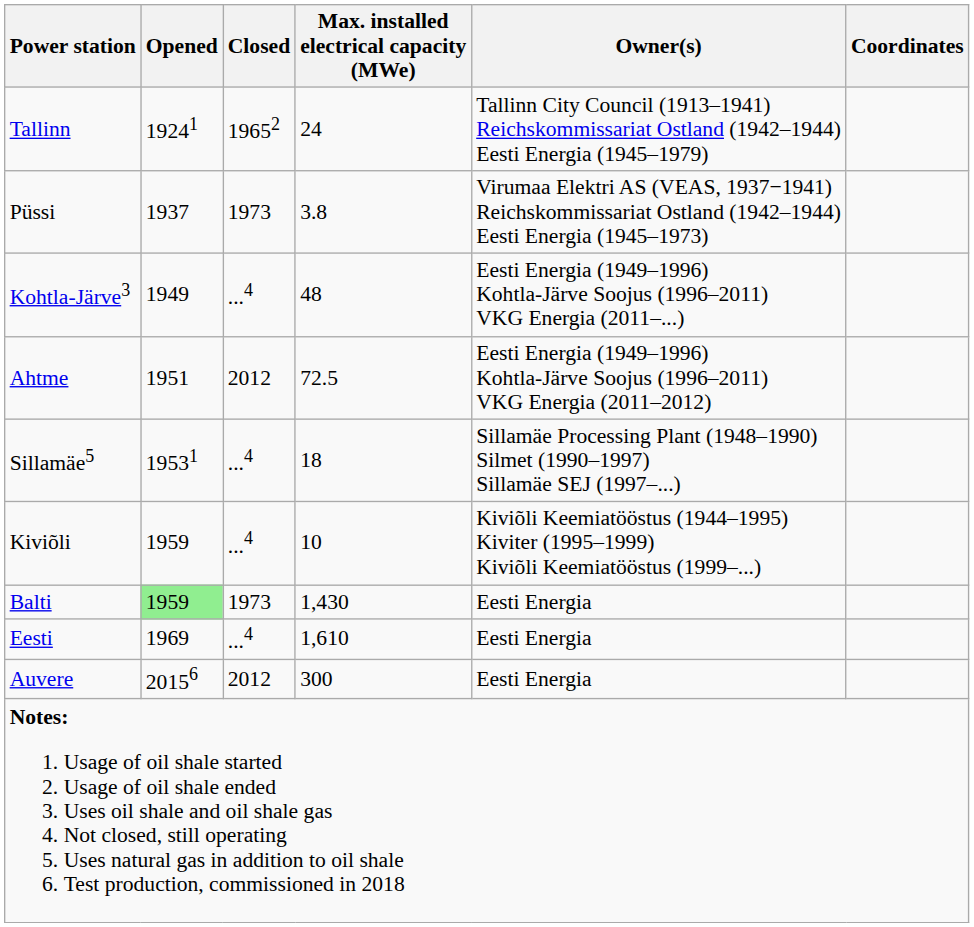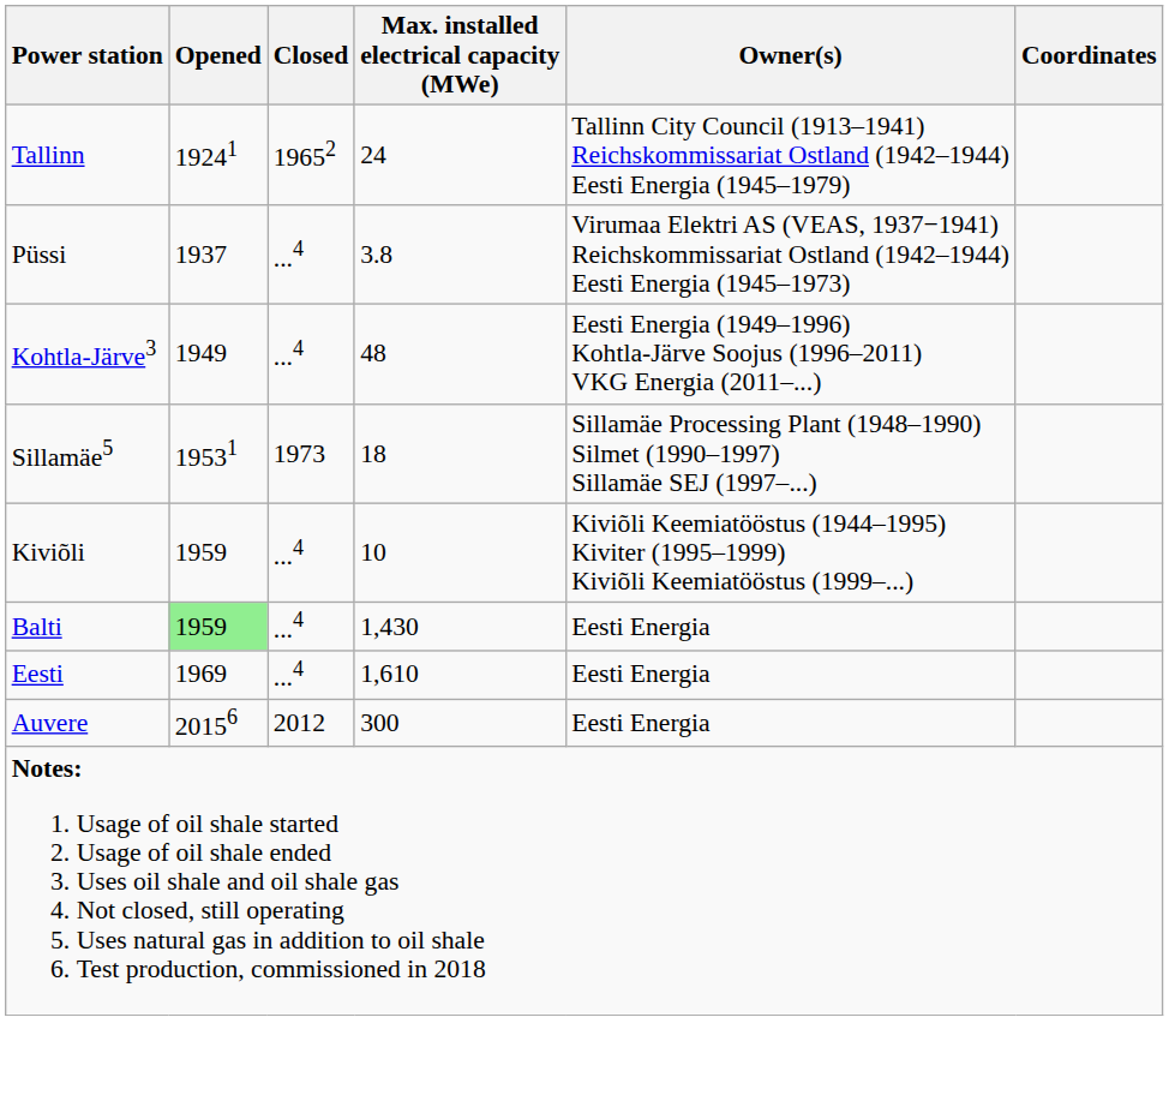Püssi | Closed: 1973 -> ...4
- row: Ahtme | 1951 | 2012 | 72.5 | Eesti Energia (1949–1996) Kohtla-Järve Soojus (1996–2011) VKG Energia (2011–2012)
Sillamäe5 | Closed: ...4 -> 1973
Balti | Closed: 1973 -> ...4
